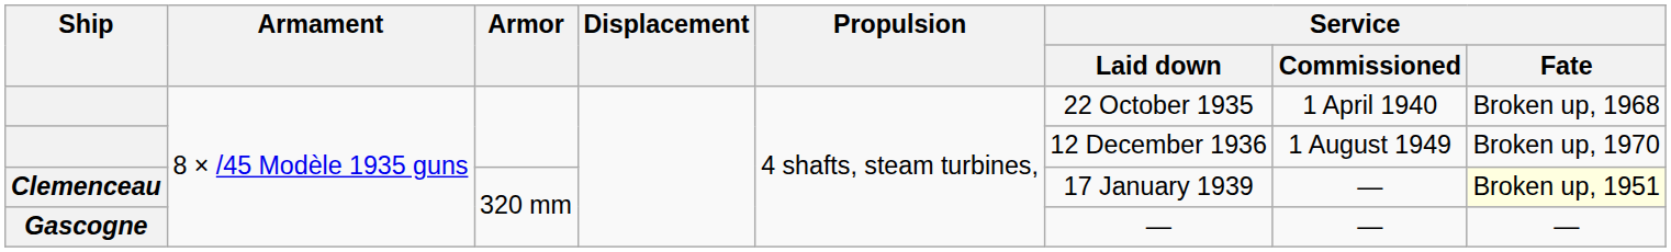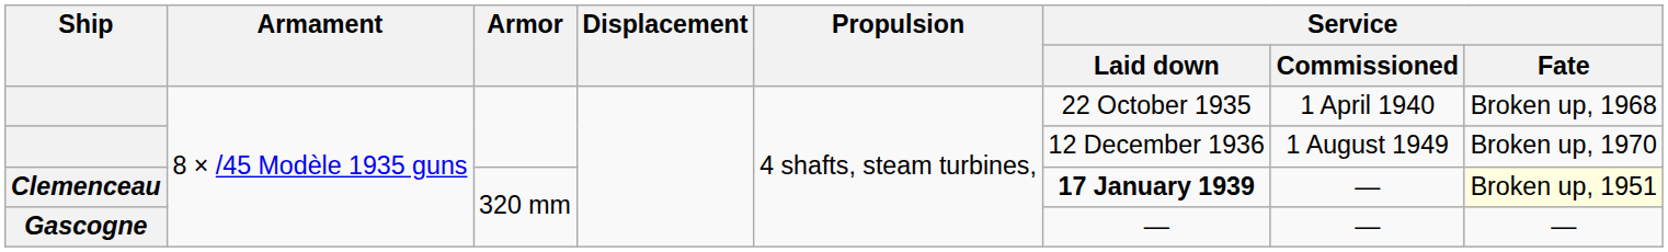Clemenceau | Service / Laid down: normal -> bold
